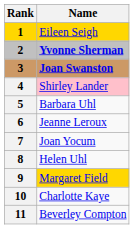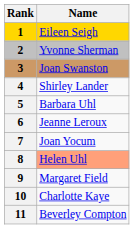Yvonne Sherman | Name: bold -> normal
Joan Swanston | Name: bold -> normal
Shirley Lander | Name: pink background -> no background
Helen Uhl | Name: no background -> lightsalmon background
Margaret Field | Name: gold background -> no background
